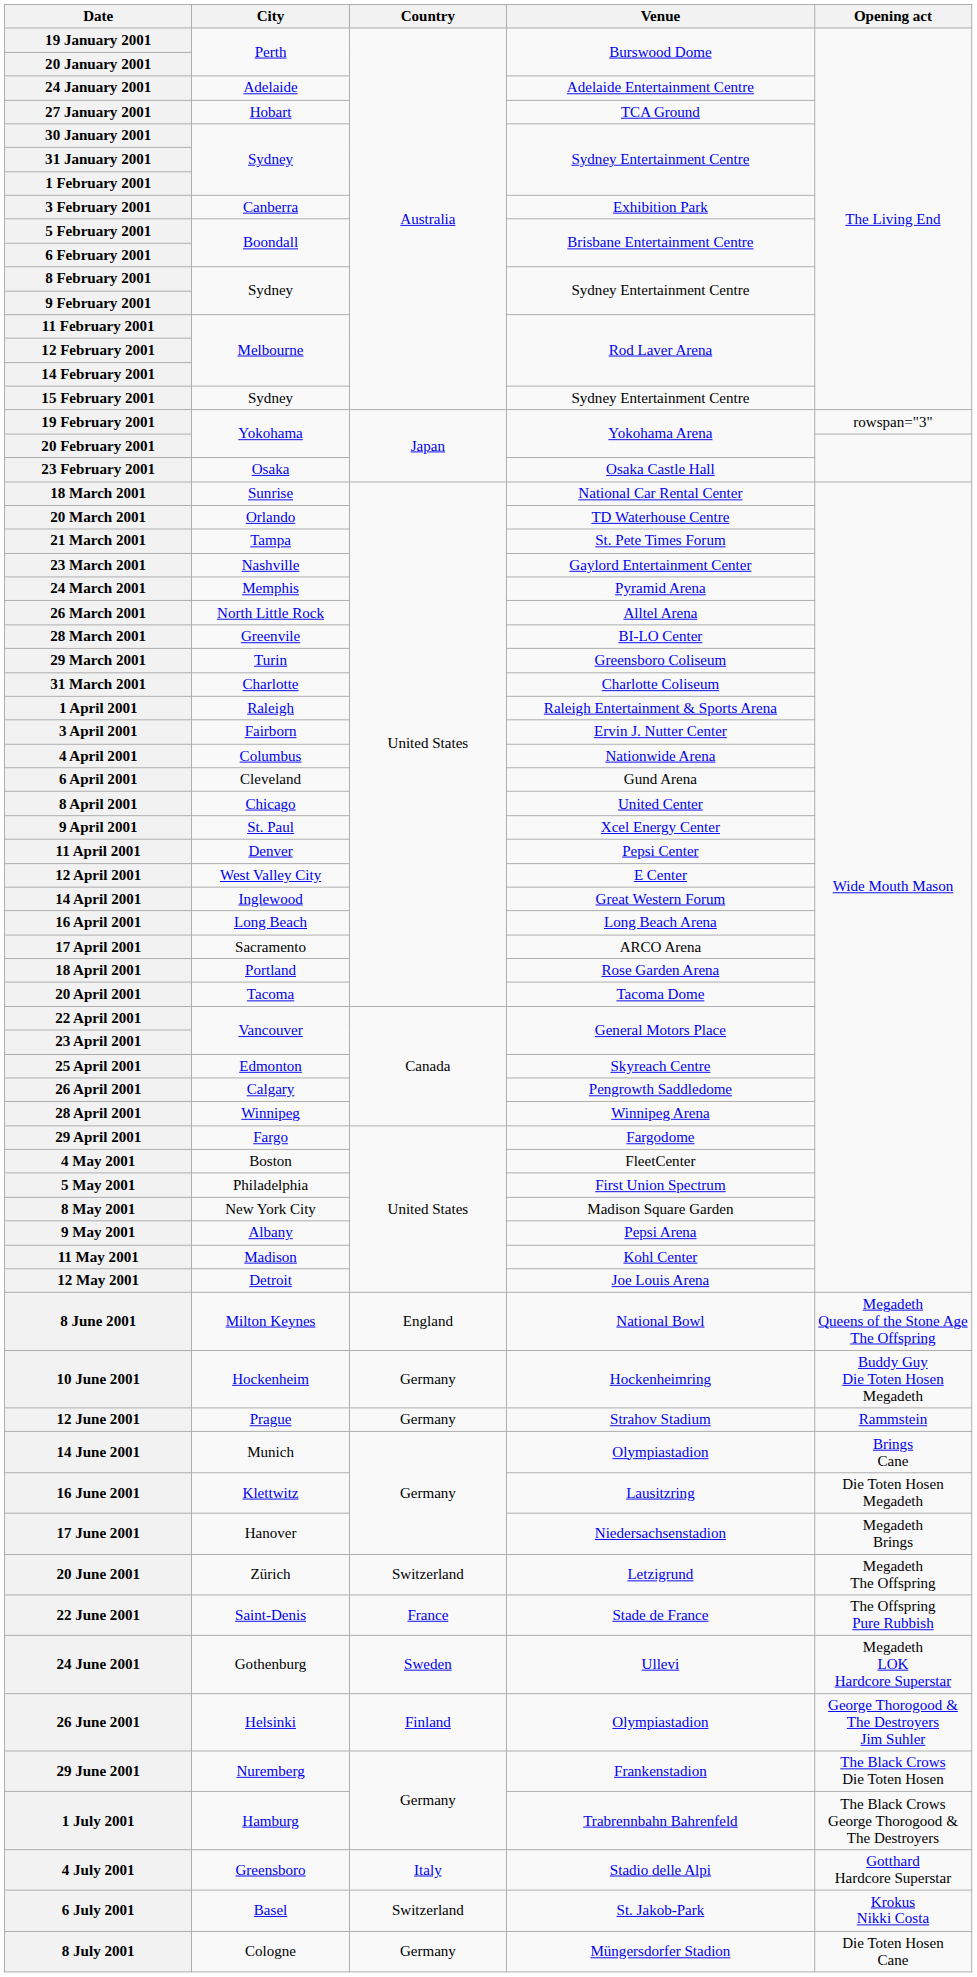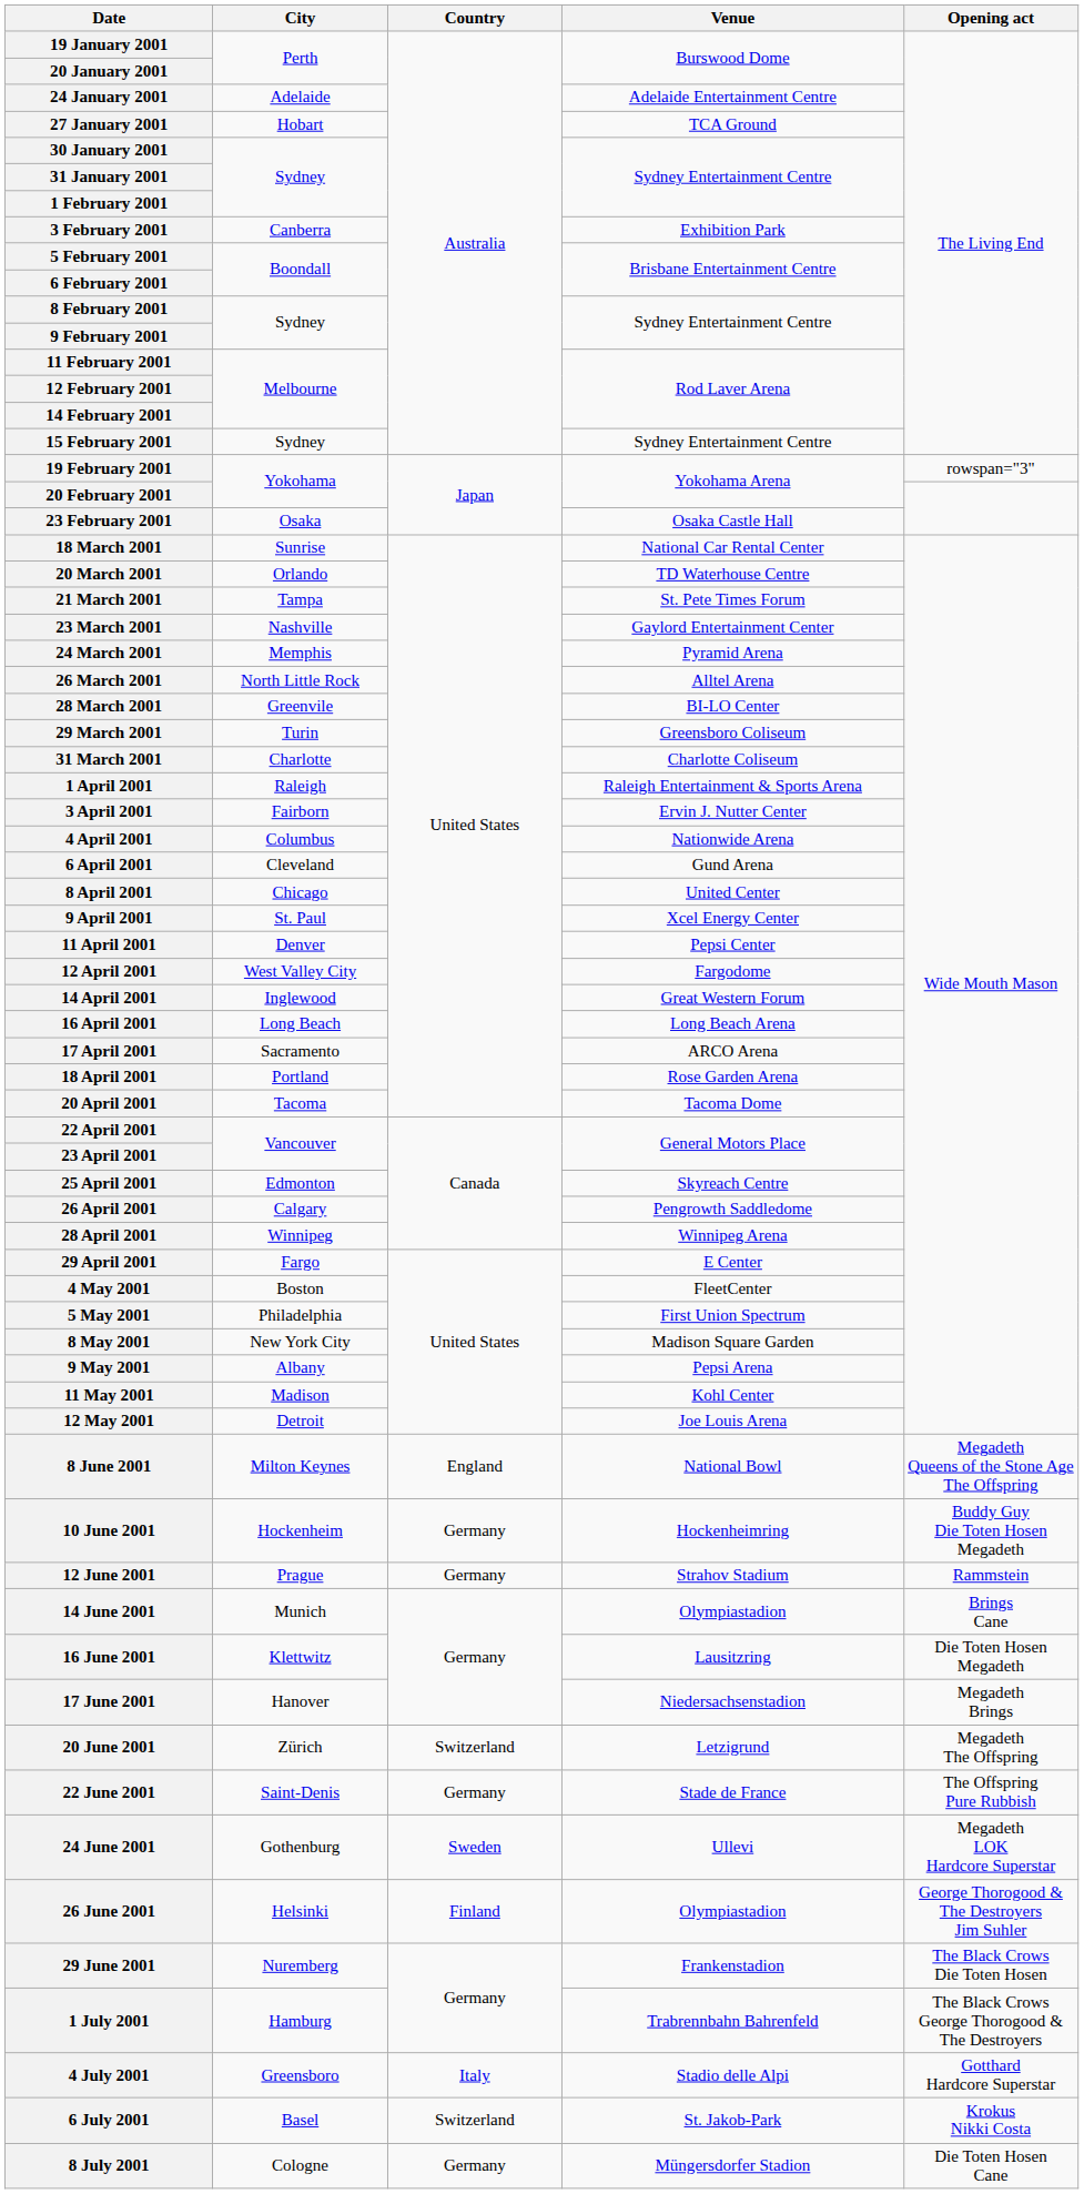12 April 2001 | Venue: E Center -> Fargodome
29 April 2001 | Venue: Fargodome -> E Center
22 June 2001 | Country: France -> Germany
